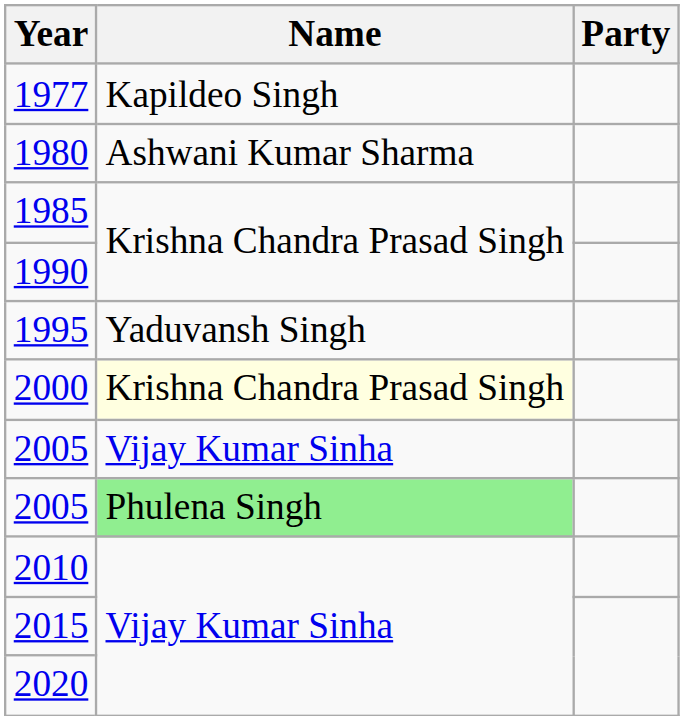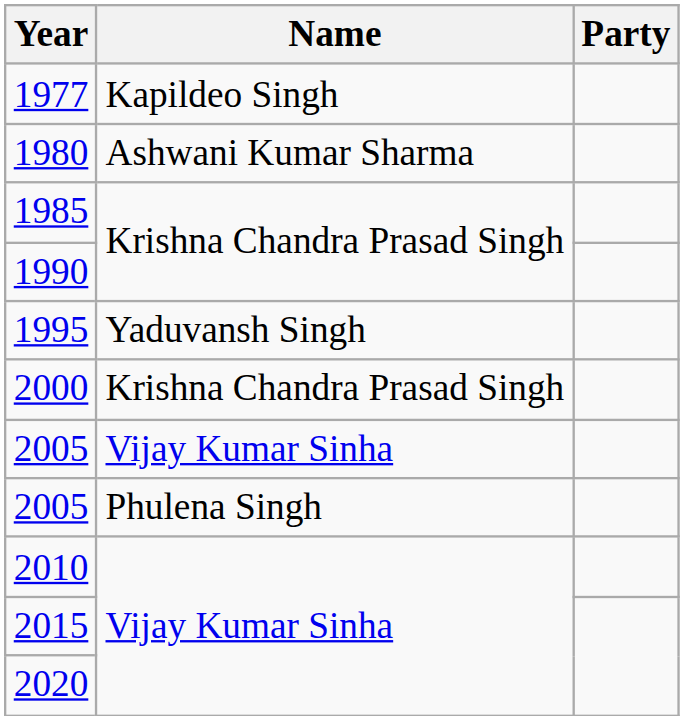2000 | Name: lightyellow background -> no background
2005 / Phulena Singh | Name: lightgreen background -> no background
